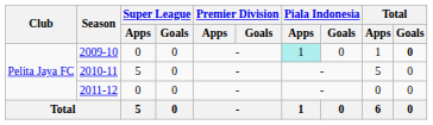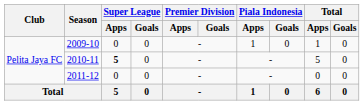2009-10 | Piala Indonesia / Apps: paleturquoise background -> no background
2009-10 | Total / Goals: bold -> normal
2010-11 | Super League / Apps: normal -> bold
